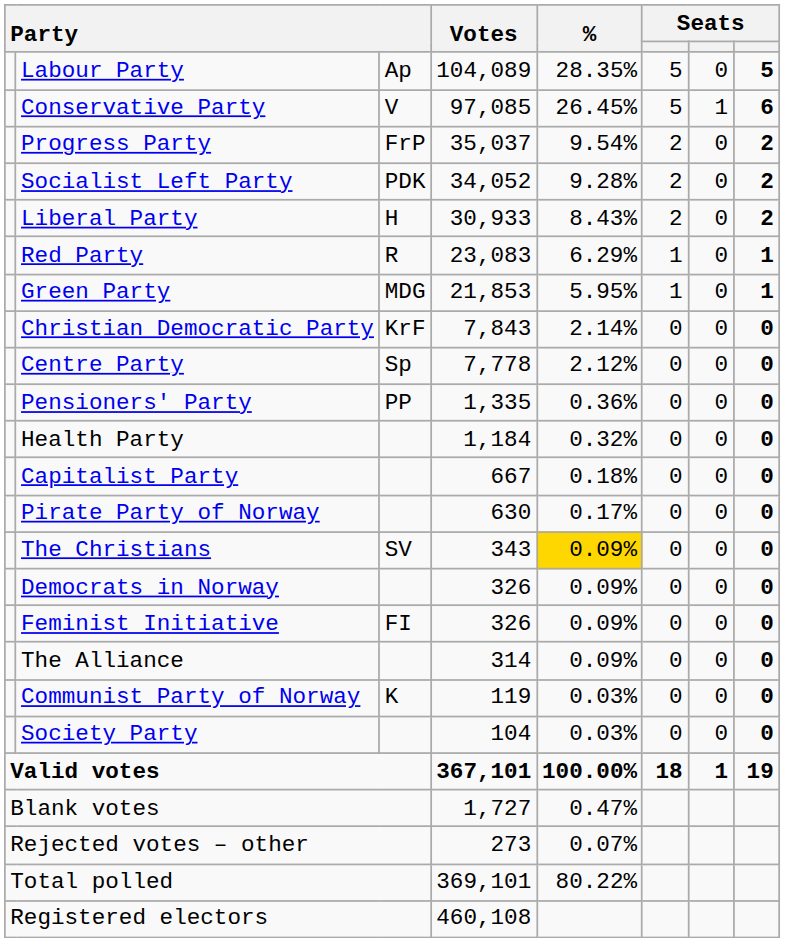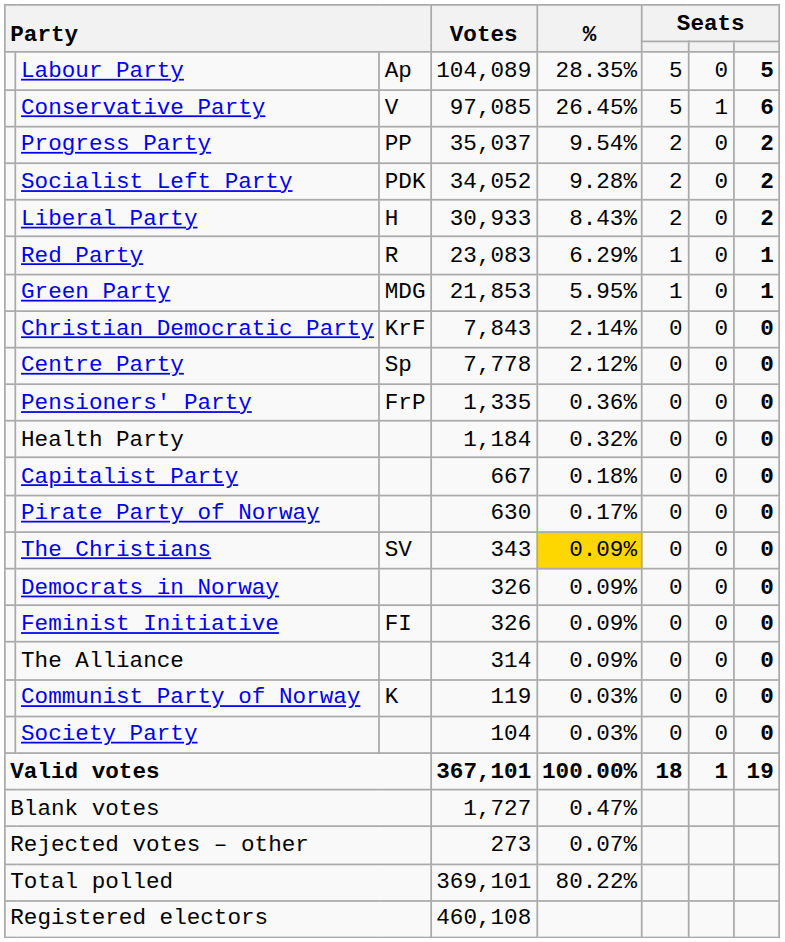Progress Party | column 3: FrP -> PP
Pensioners' Party | column 3: PP -> FrP
